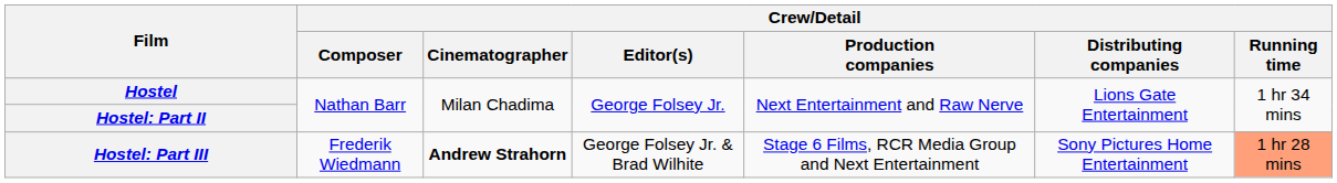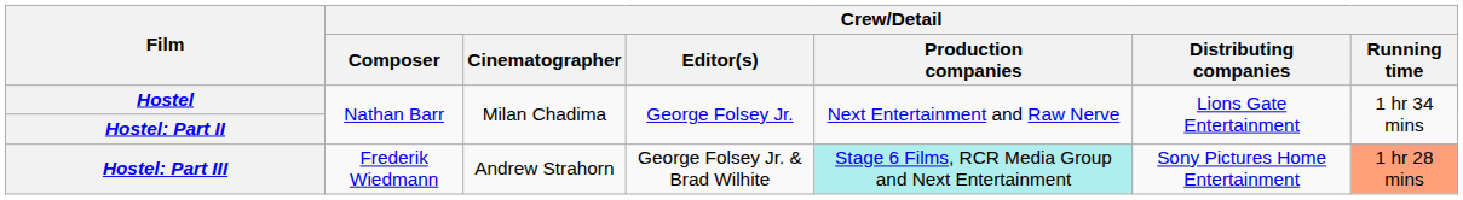Hostel: Part III | Crew/Detail / Cinematographer: bold -> normal
Hostel: Part III | Crew/Detail / Production companies: no background -> paleturquoise background
